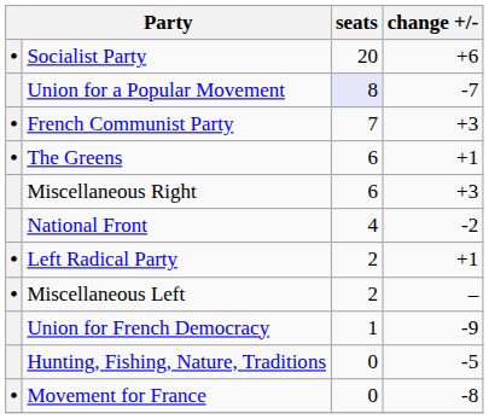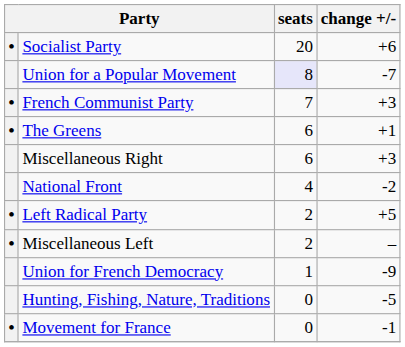Left Radical Party | change +/-: +1 -> +5
Movement for France | change +/-: -8 -> -1
